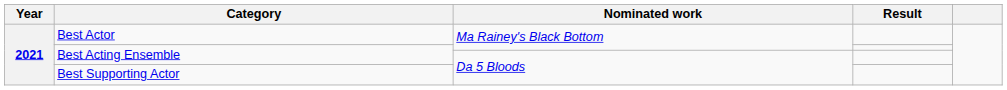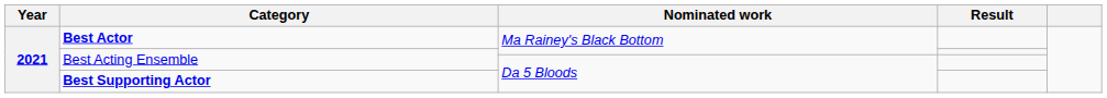Best Actor | Category: normal -> bold
Best Supporting Actor | Category: normal -> bold
